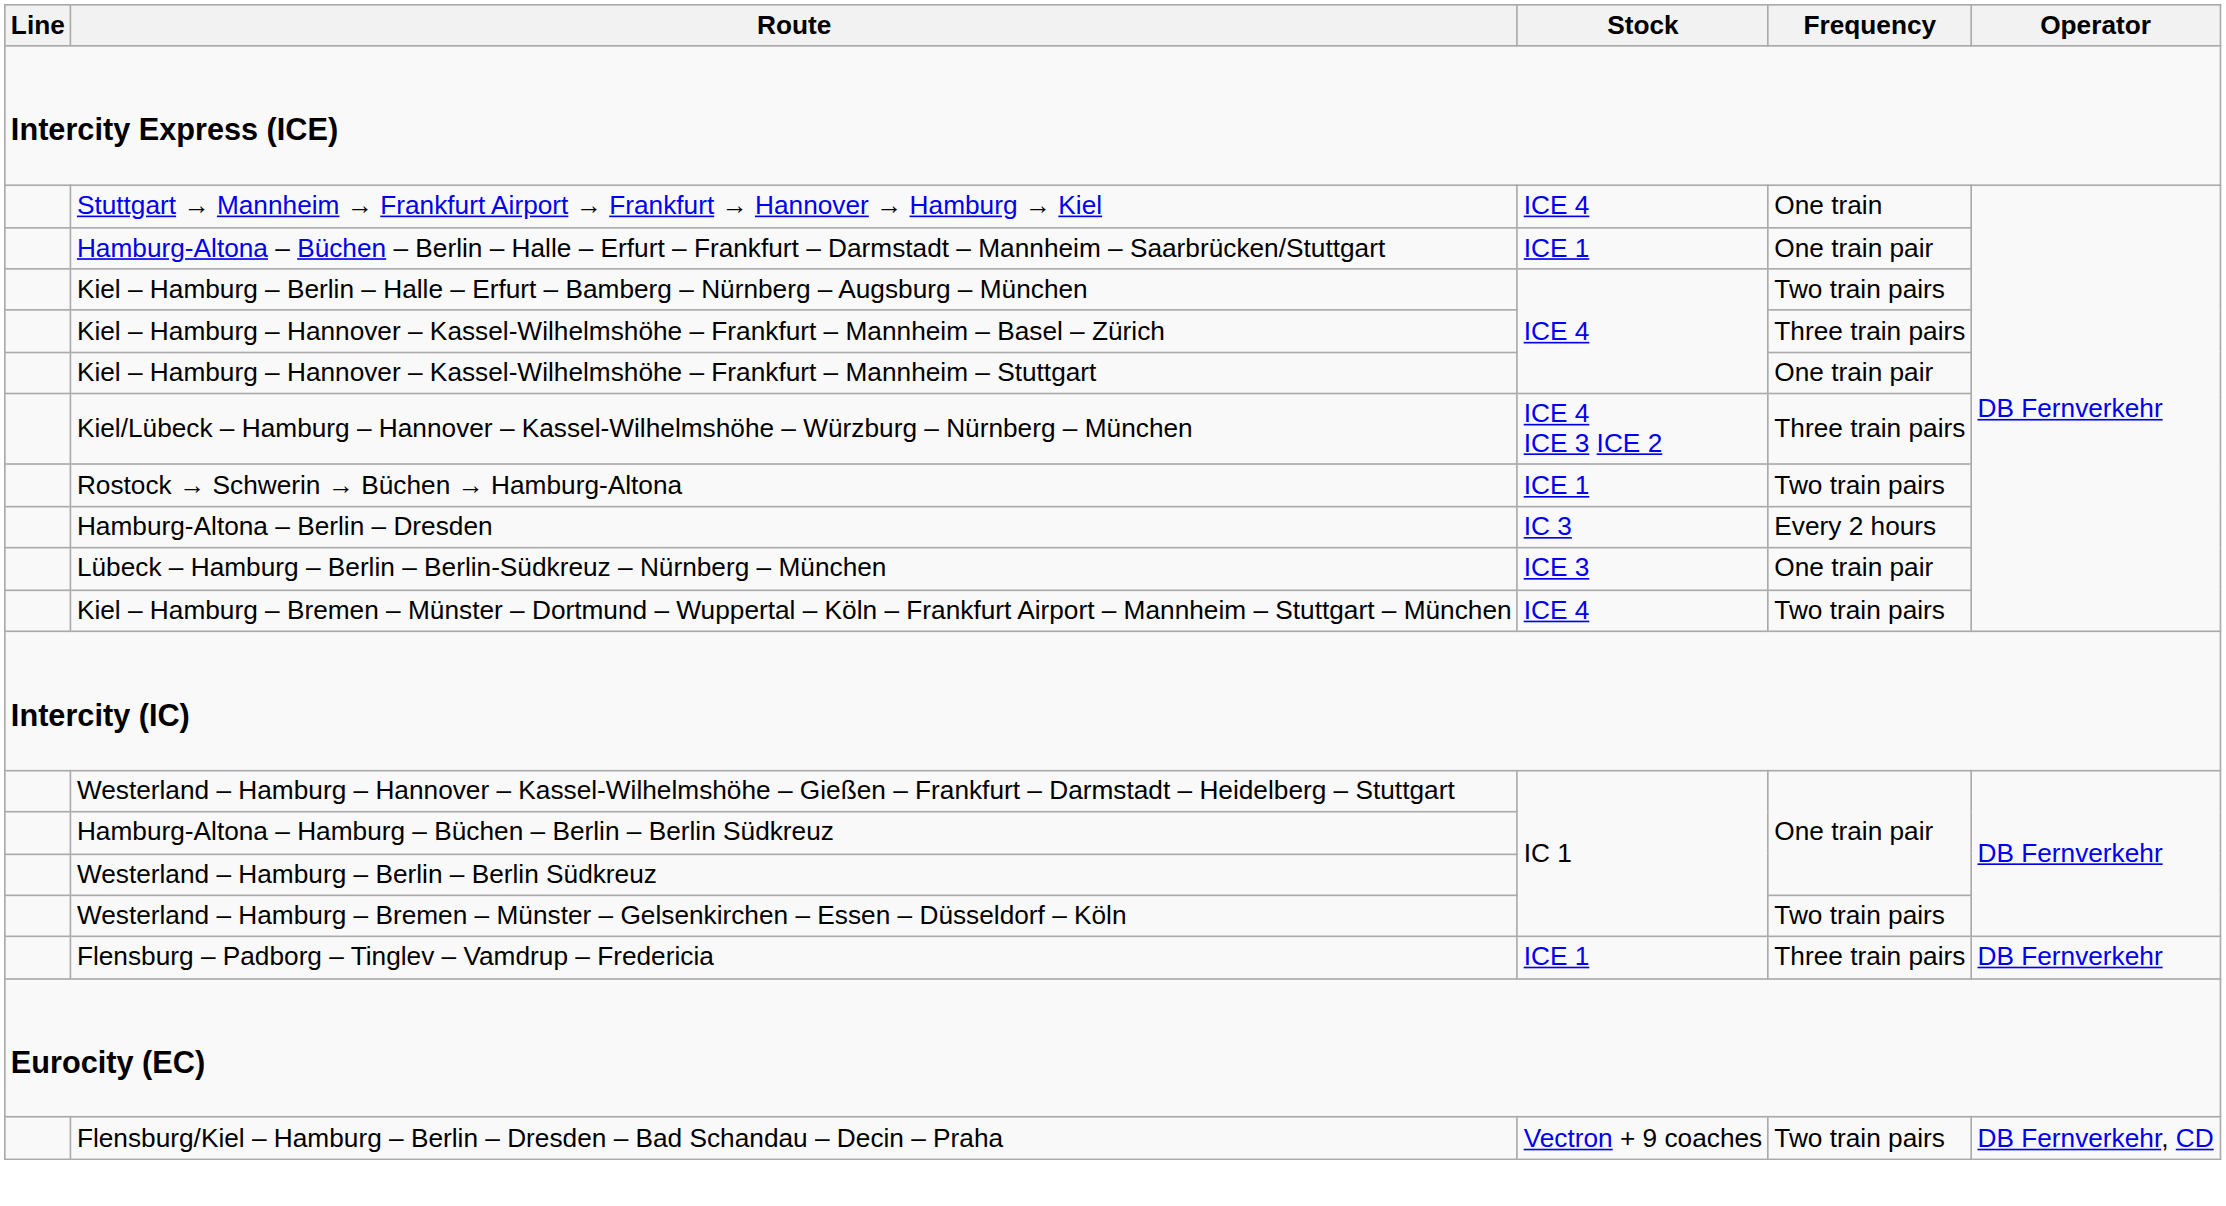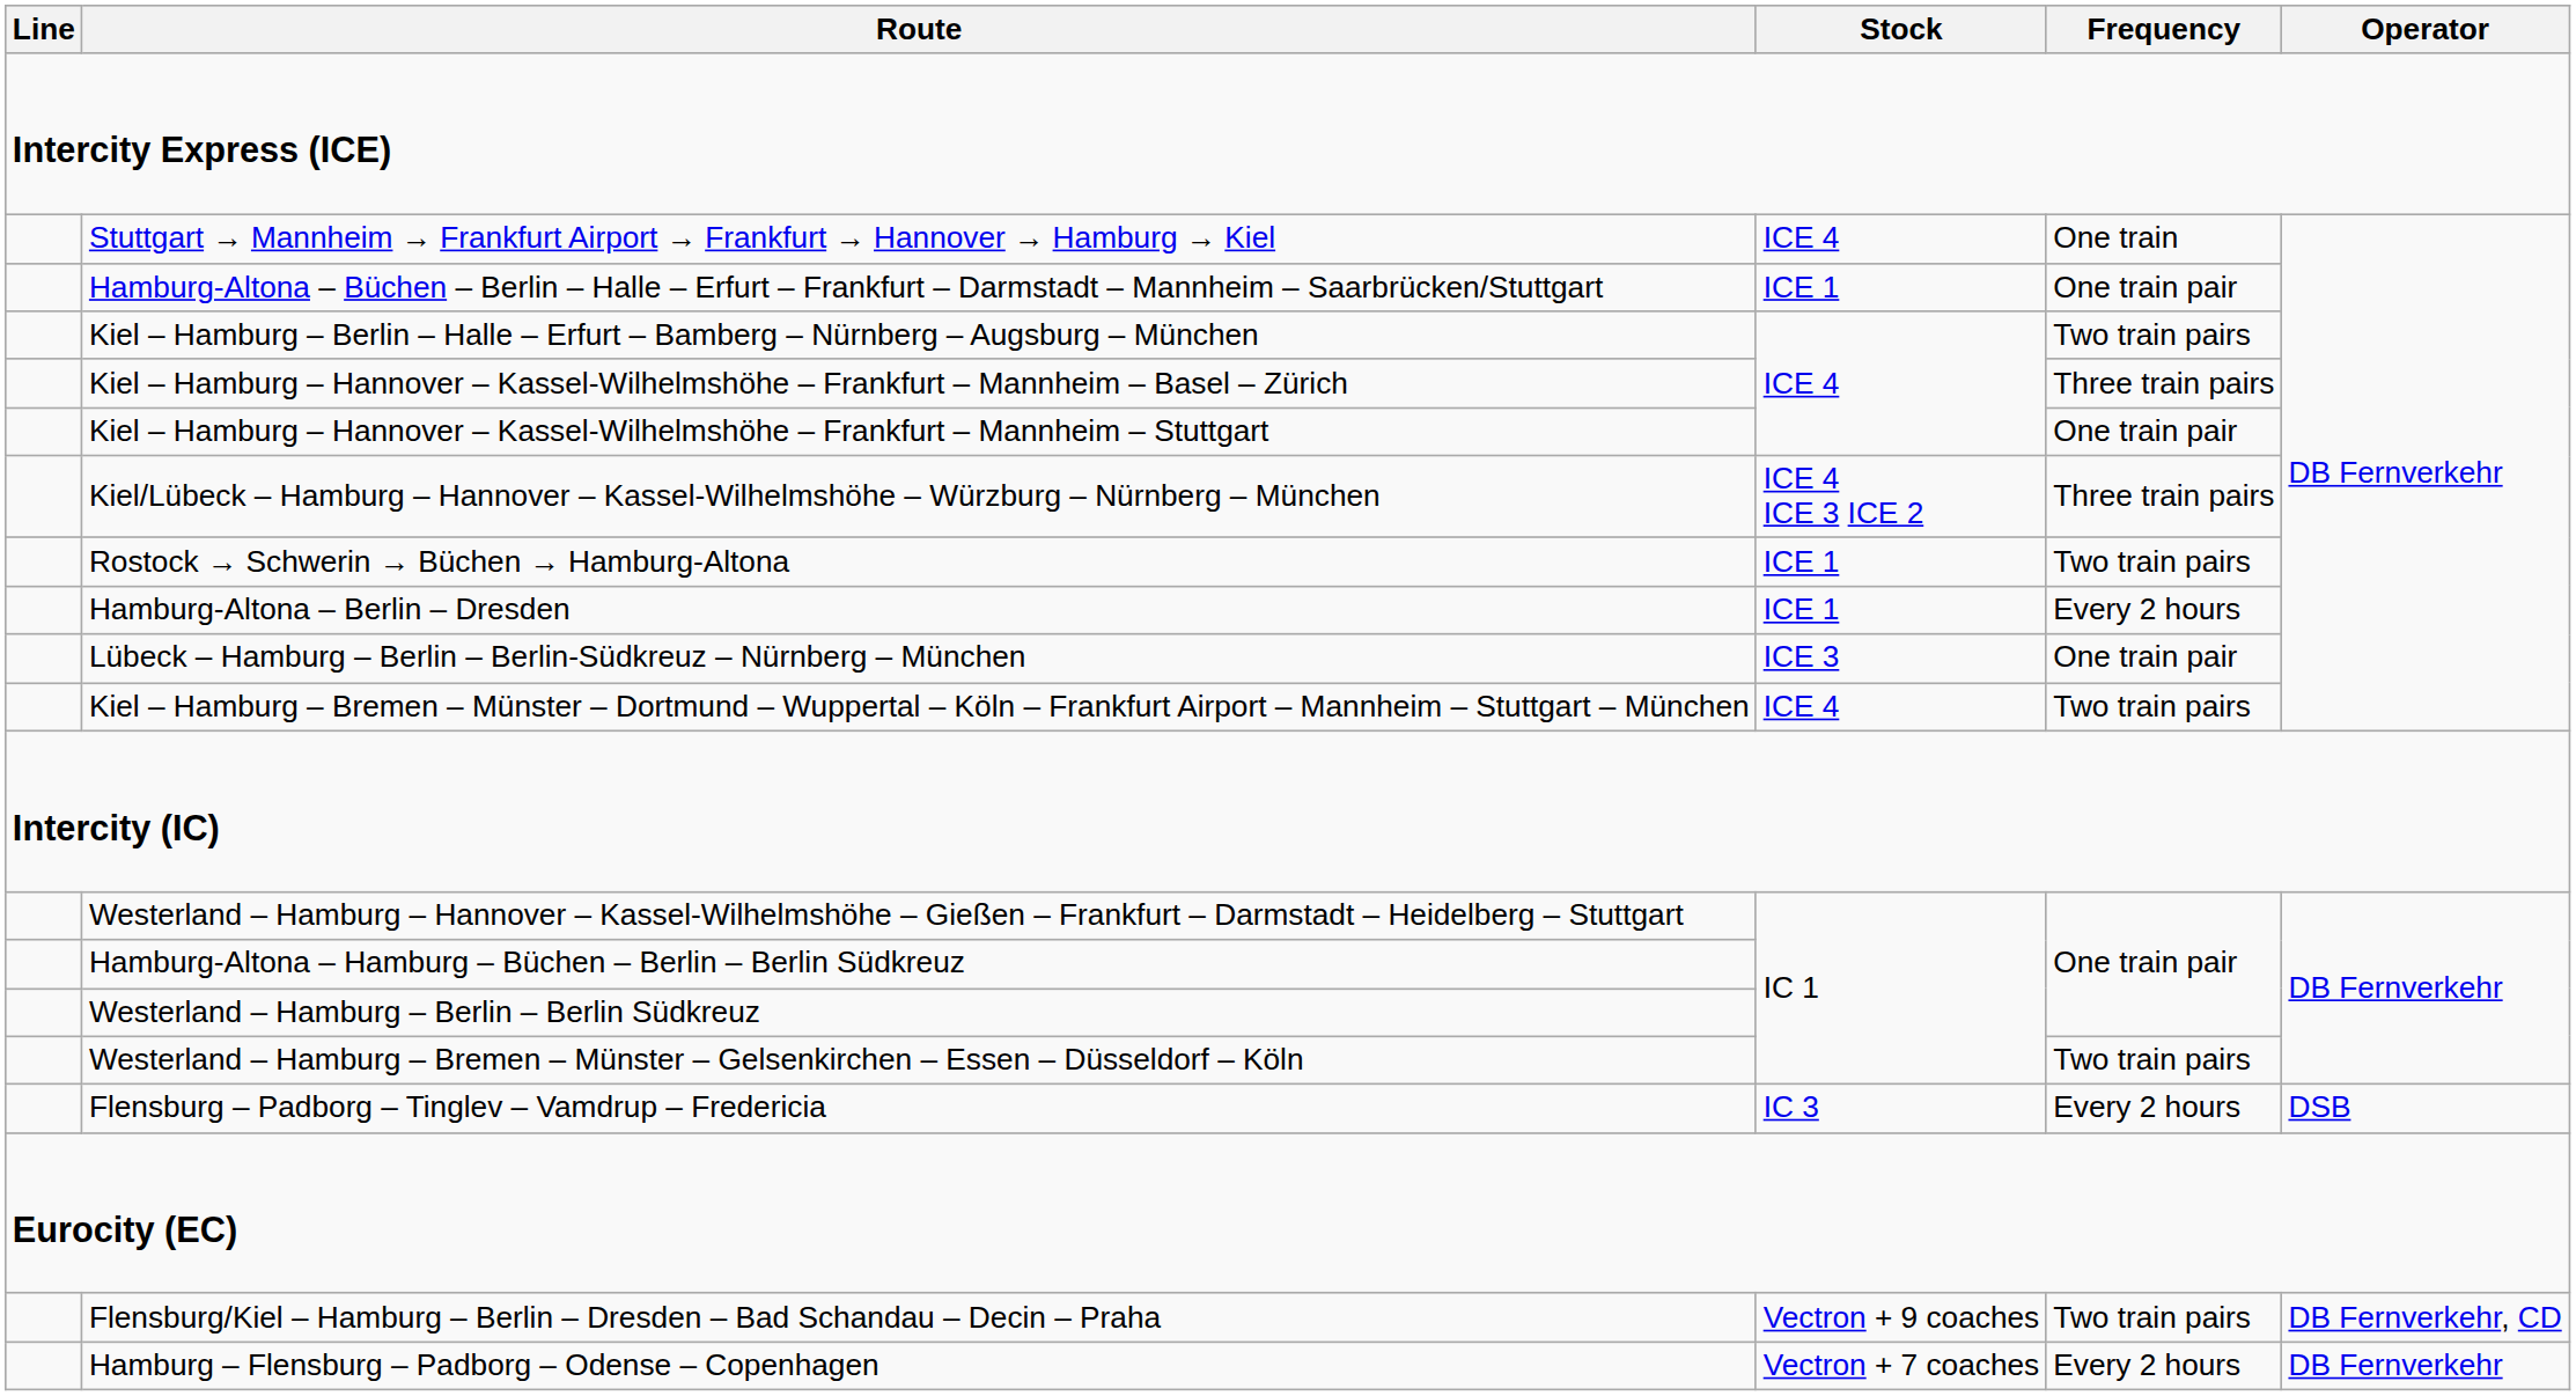Hamburg-Altona – Berlin – Dresden | Stock: IC 3 -> ICE 1
Flensburg – Padborg – Tinglev – Vamdrup – Fredericia | Stock: ICE 1 -> IC 3
Flensburg – Padborg – Tinglev – Vamdrup – Fredericia | Frequency: Three train pairs -> Every 2 hours
Flensburg – Padborg – Tinglev – Vamdrup – Fredericia | Operator: DB Fernverkehr -> DSB
+ row: Hamburg – Flensburg – Padborg – Odense – Copenhagen | Vectron + 7 coaches | Every 2 hours | DB Fernverkehr
